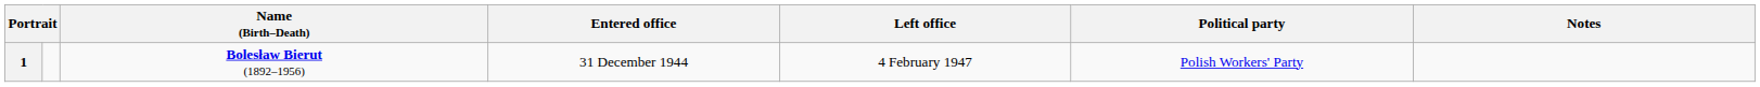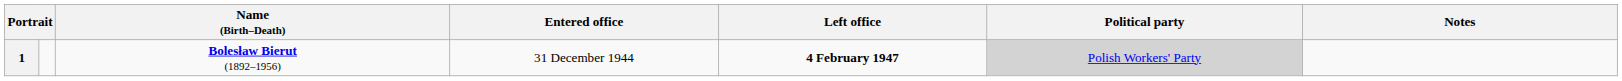1 | Left office: normal -> bold
1 | Political party: no background -> lightgrey background
